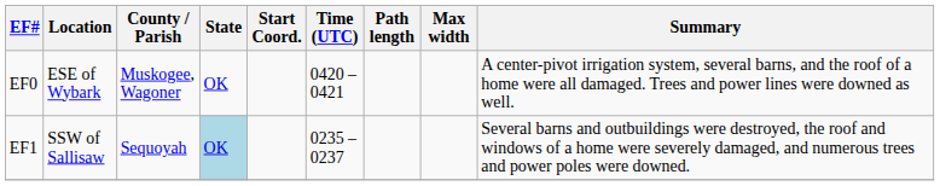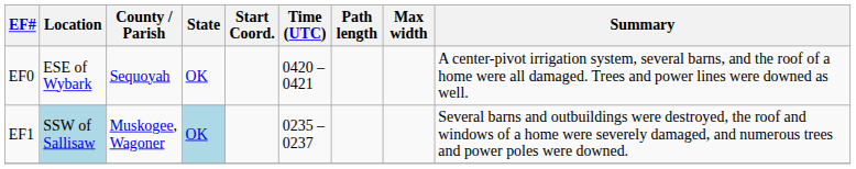EF0 | County / Parish: Muskogee, Wagoner -> Sequoyah
EF1 | Location: no background -> lightblue background
EF1 | County / Parish: Sequoyah -> Muskogee, Wagoner
